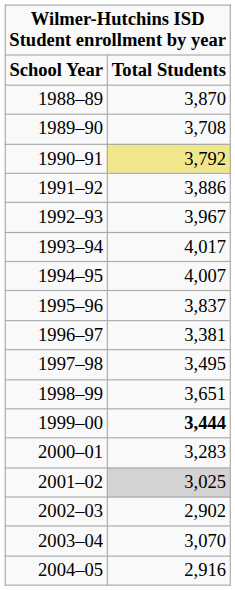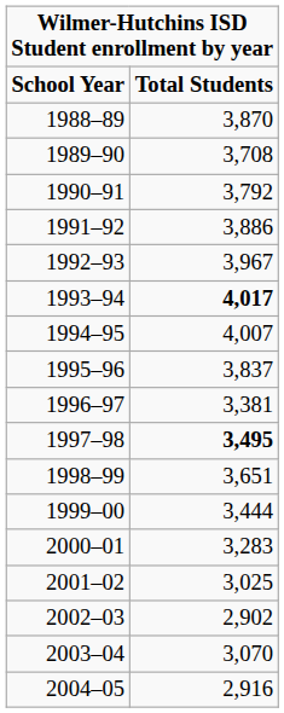1990–91 | column 2: khaki background -> no background
1993–94 | column 2: normal -> bold
1997–98 | column 2: normal -> bold
1999–00 | column 2: bold -> normal
2001–02 | column 2: lightgrey background -> no background
